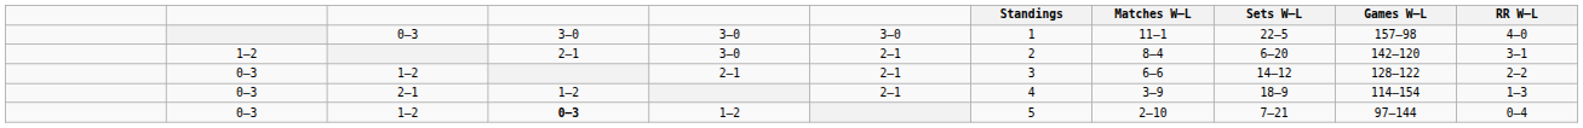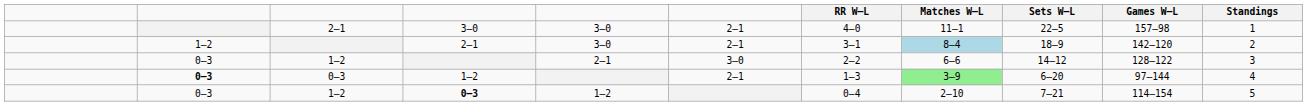columns swapped: RR W–L <-> Standings
row 2 | column 3: 0–3 -> 2–1
row 2 | column 6: 3–0 -> 2–1
row 3 | Matches W–L: no background -> lightblue background
row 3 | Sets W–L: 6–20 -> 18–9
row 4 | column 6: 2–1 -> 3–0
row 5 | column 2: normal -> bold
row 5 | column 3: 2–1 -> 0–3
row 5 | Matches W–L: no background -> lightgreen background
row 5 | Sets W–L: 18–9 -> 6–20
row 5 | Games W–L: 114–154 -> 97–144
row 6 | Games W–L: 97–144 -> 114–154
